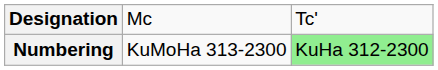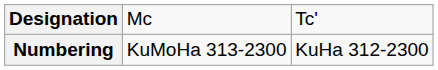Numbering | column 3: lightgreen background -> no background
